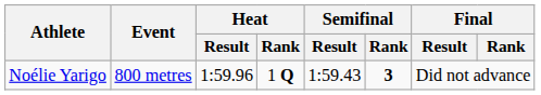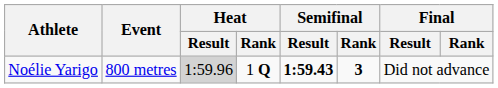Noélie Yarigo | Heat / Result: no background -> lightgrey background
Noélie Yarigo | Semifinal / Result: normal -> bold
